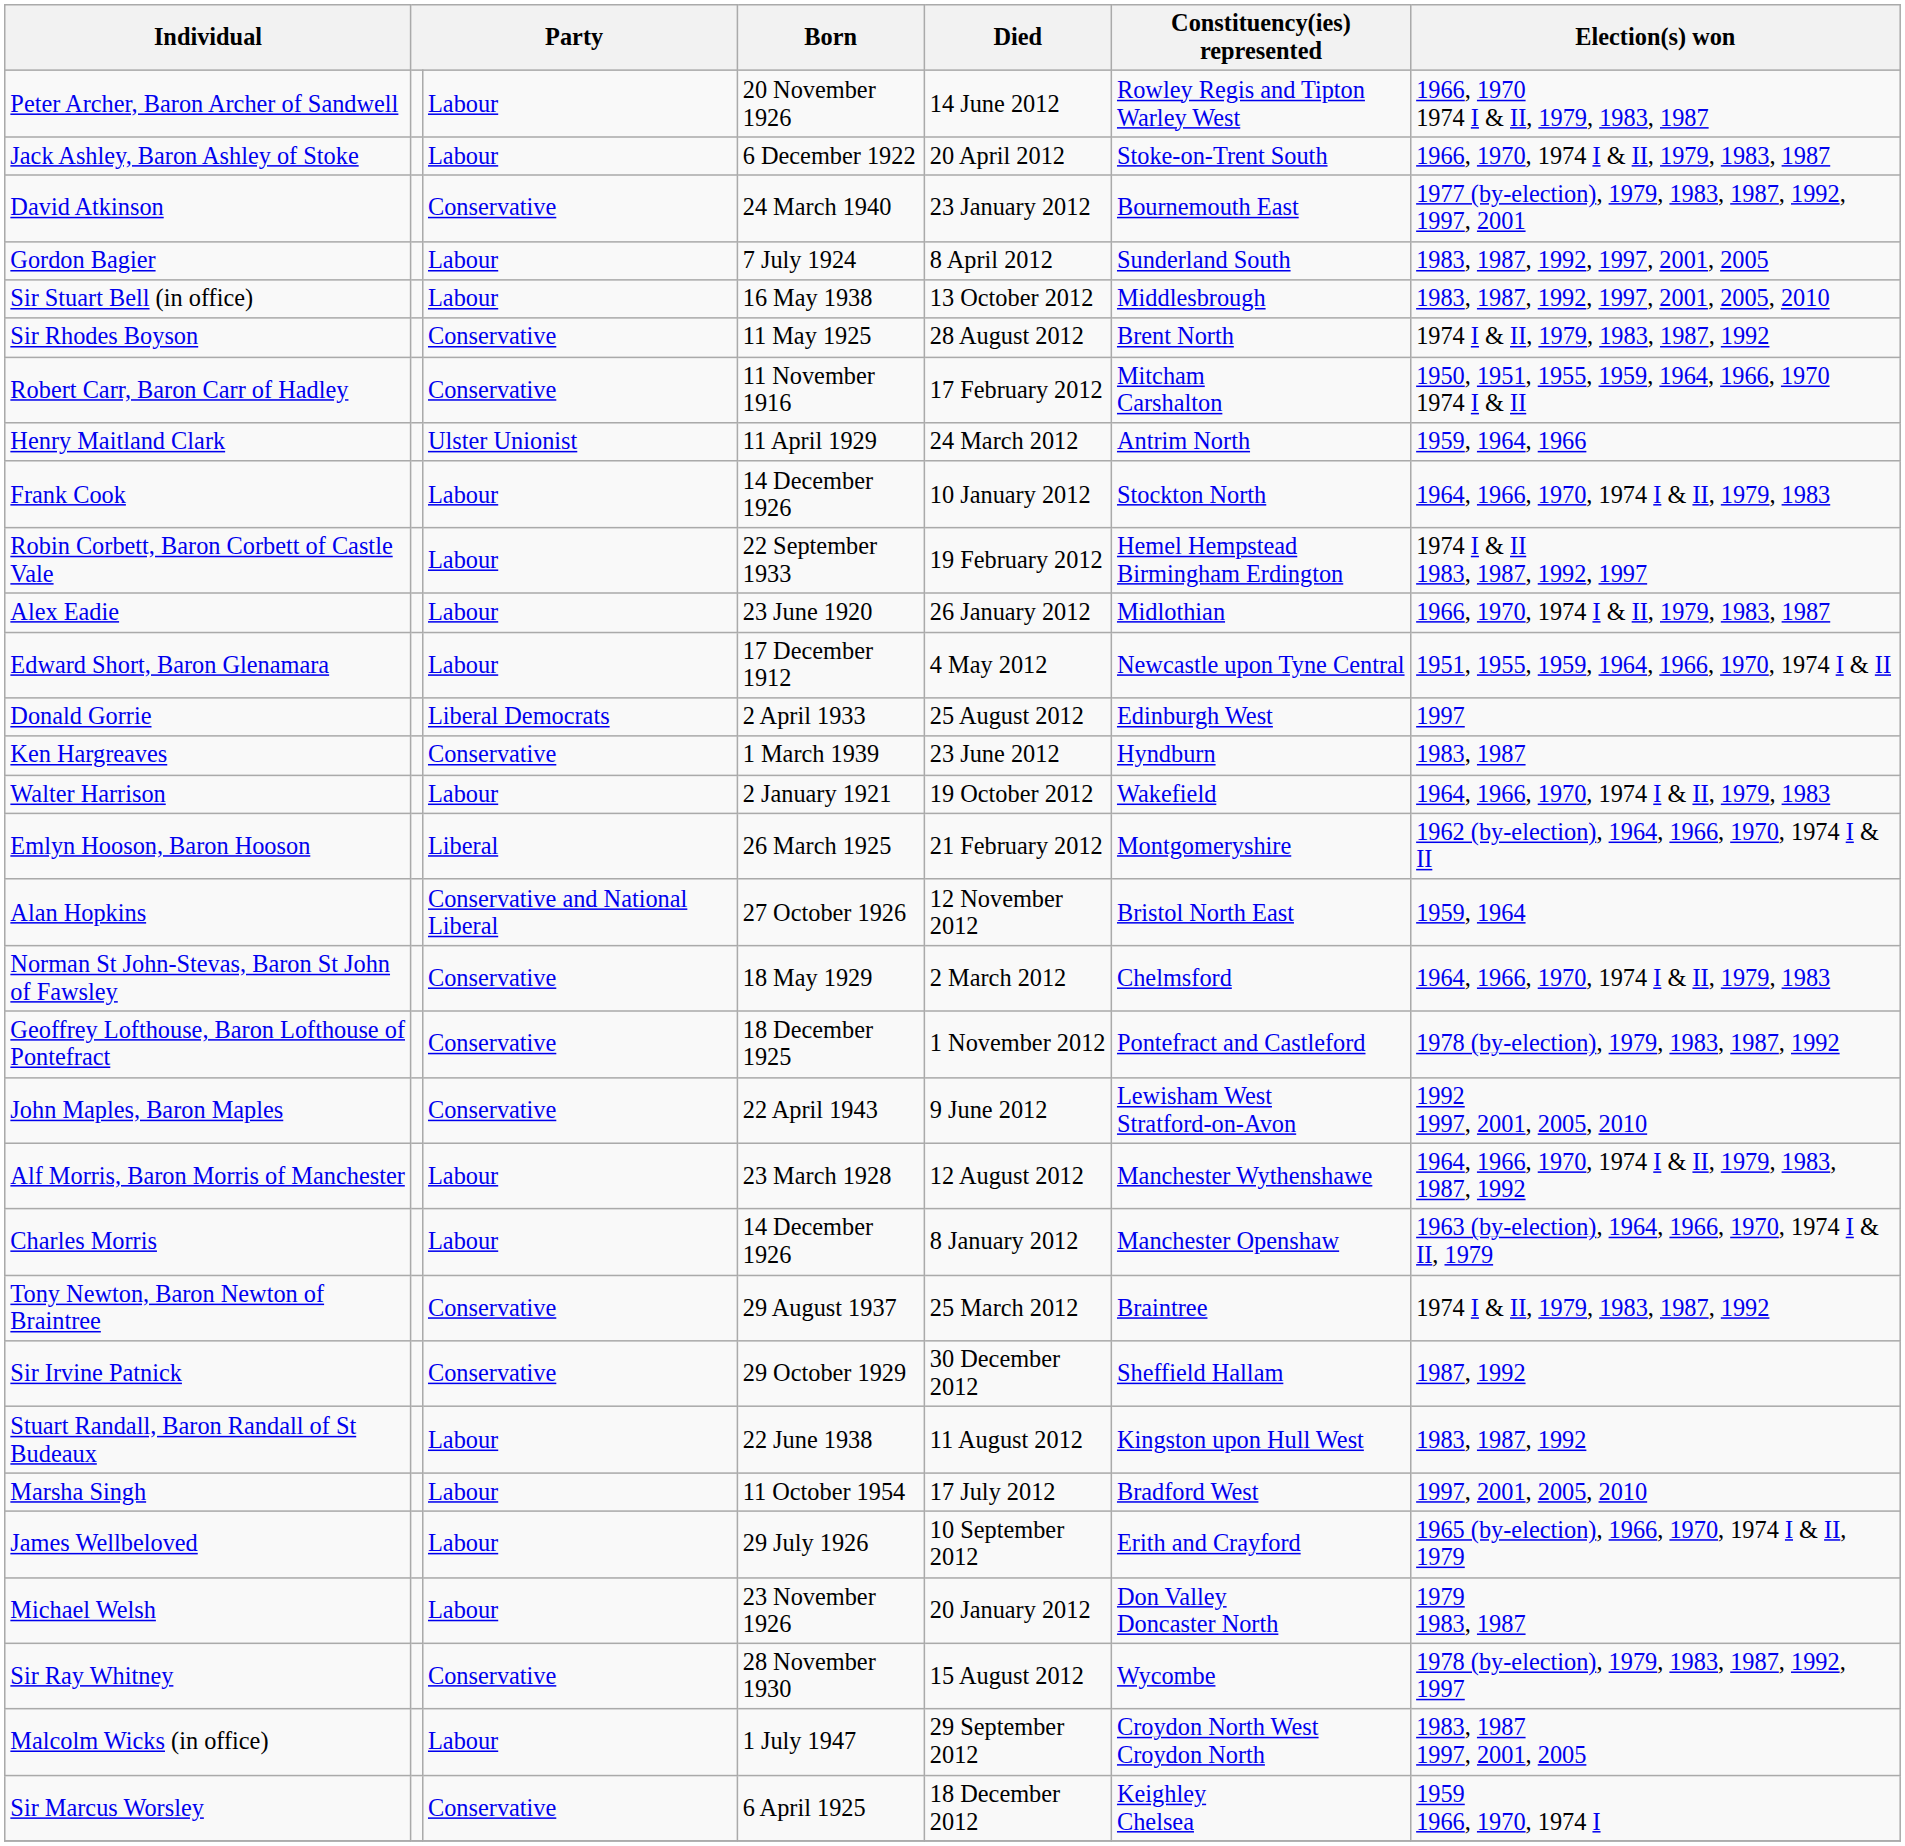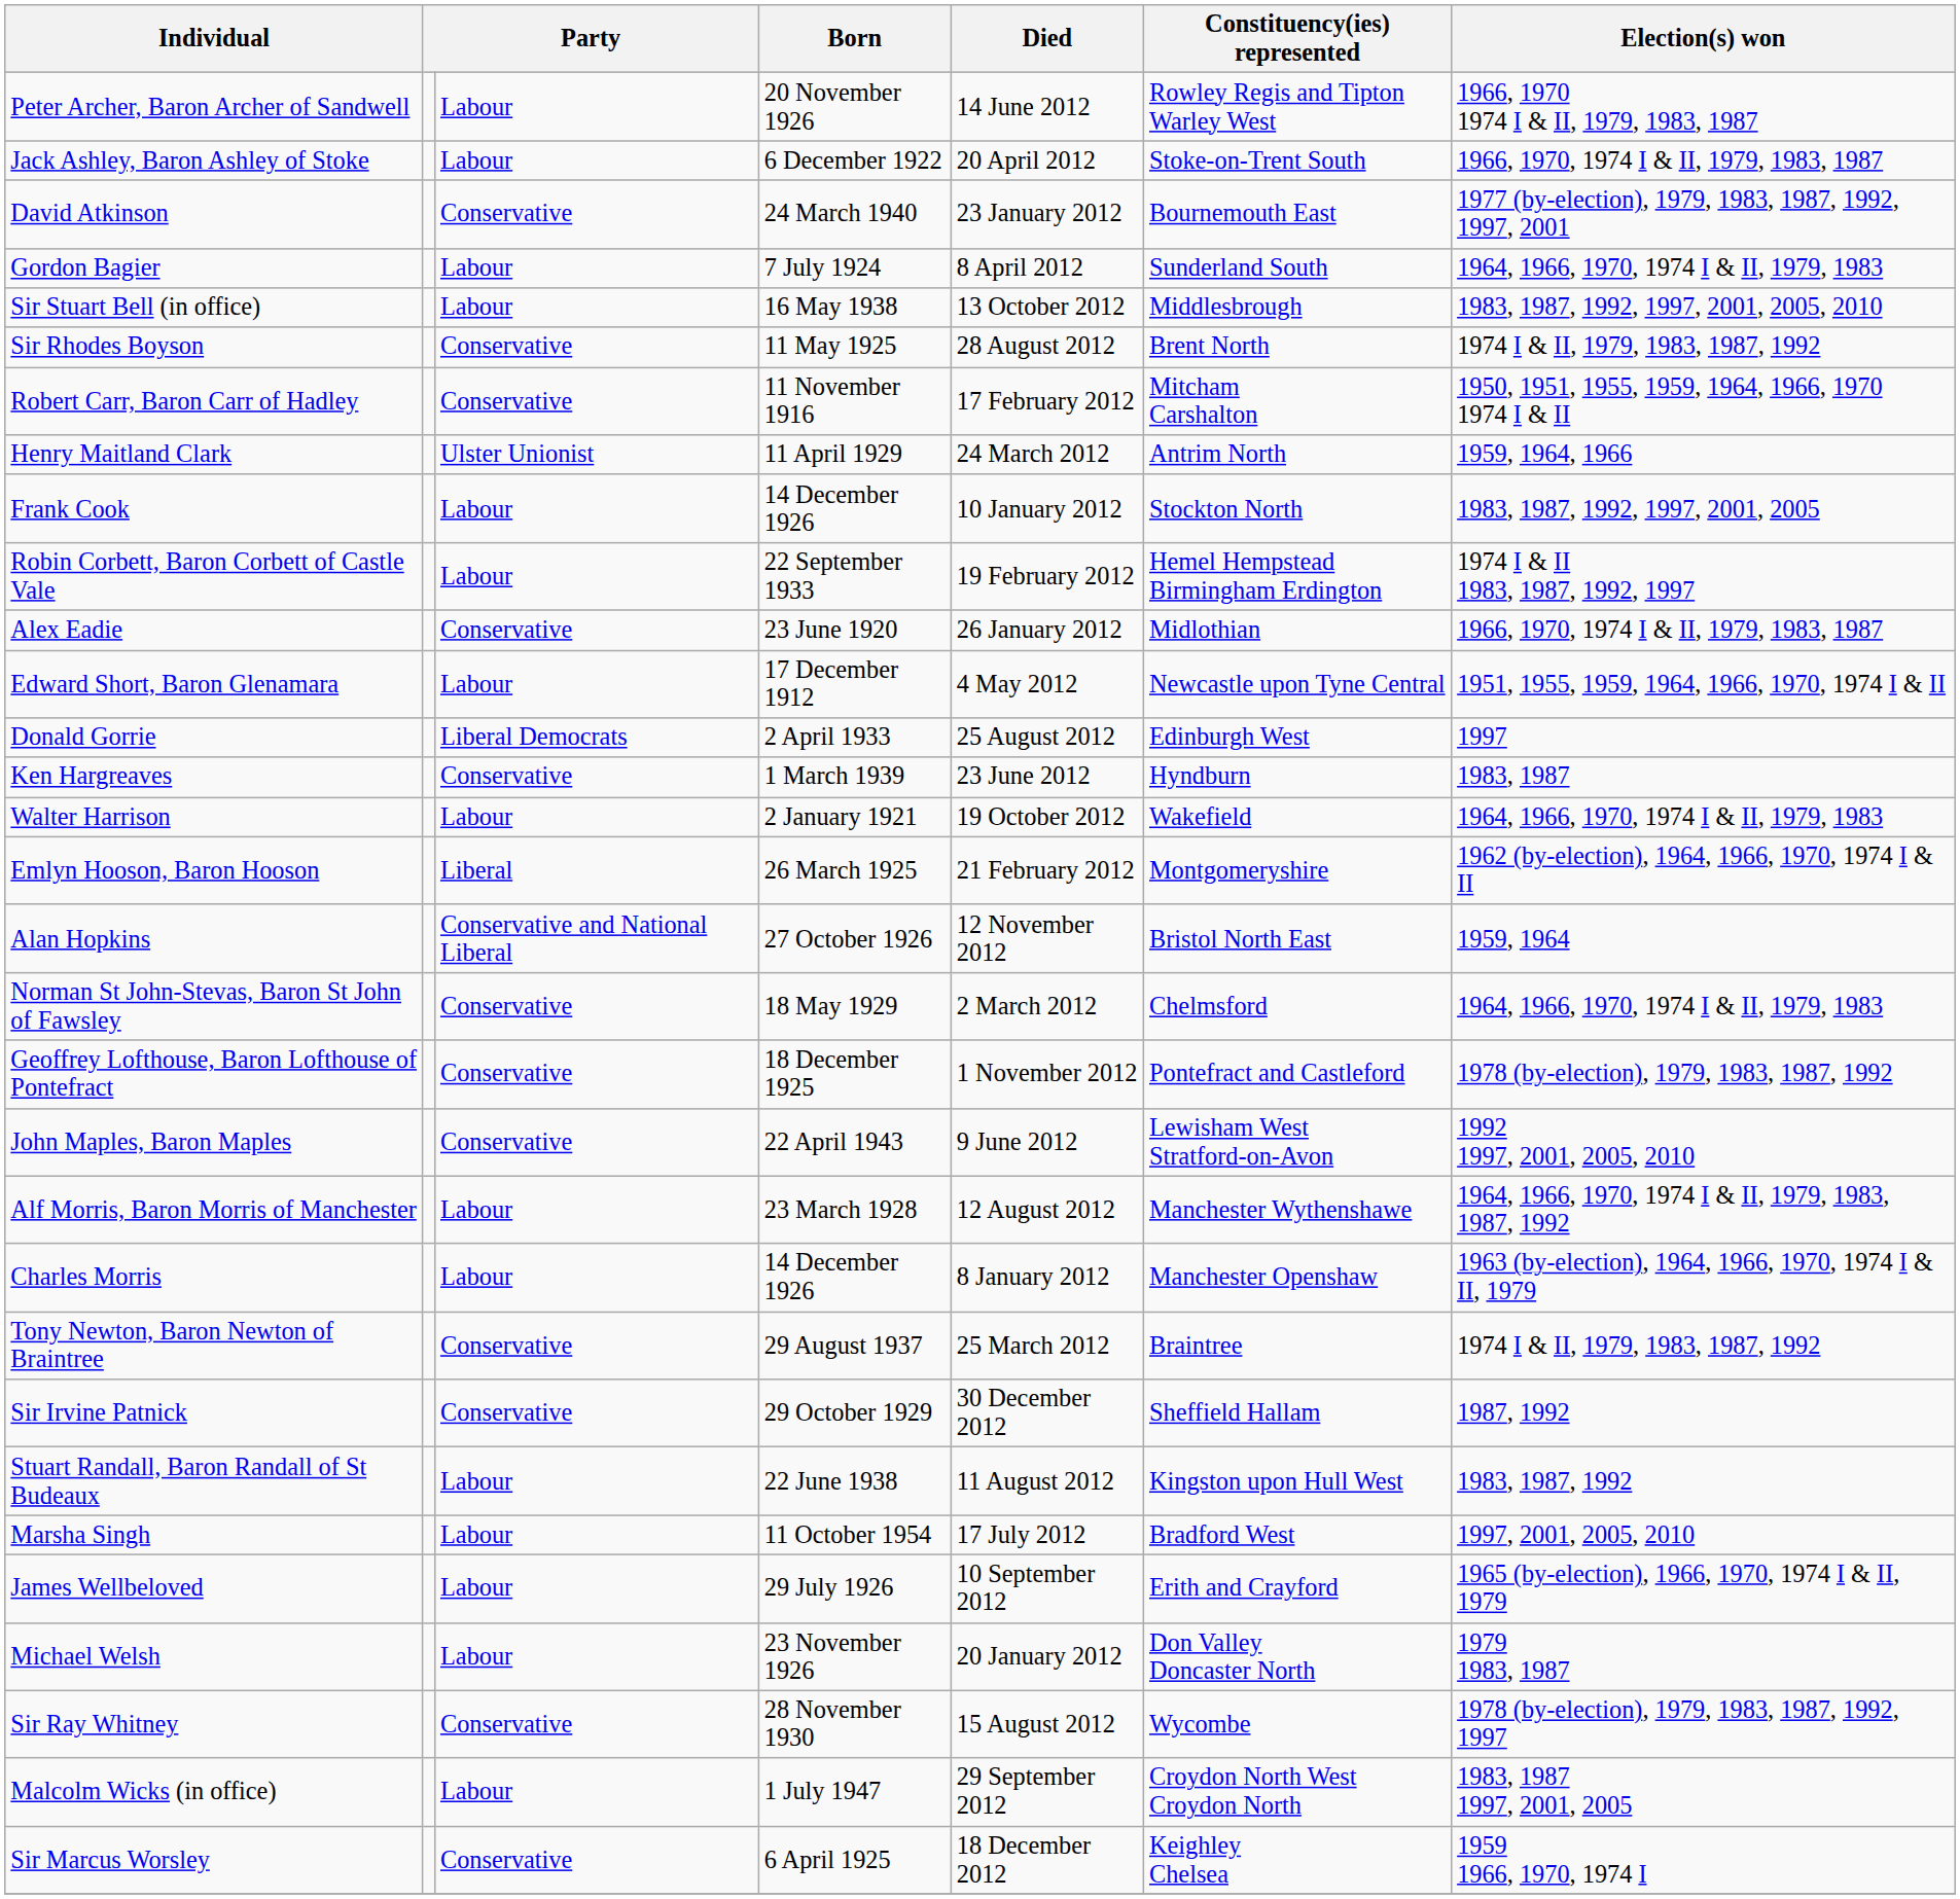Gordon Bagier | Election(s) won: 1983, 1987, 1992, 1997, 2001, 2005 -> 1964, 1966, 1970, 1974 I & II, 1979, 1983
Frank Cook | Election(s) won: 1964, 1966, 1970, 1974 I & II, 1979, 1983 -> 1983, 1987, 1992, 1997, 2001, 2005
Alex Eadie | column 3: Labour -> Conservative
